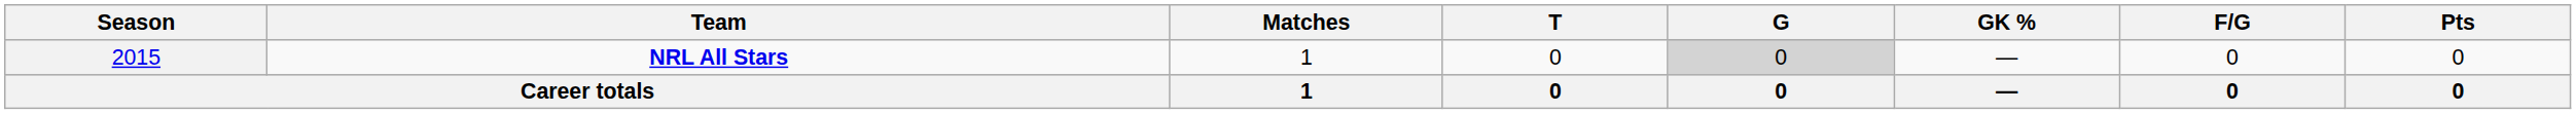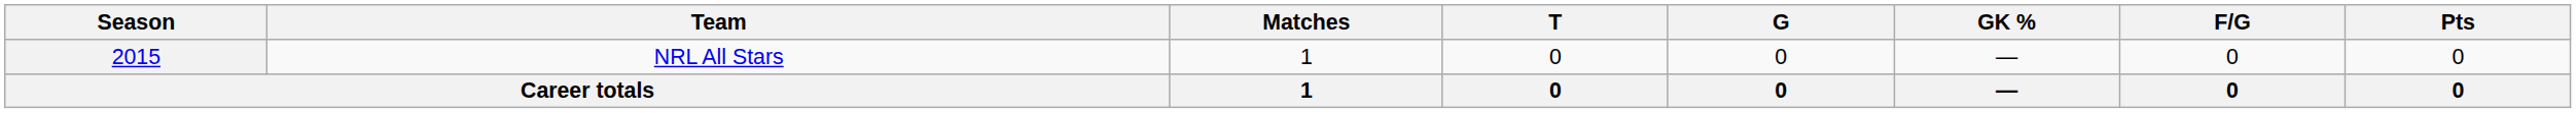row 2 | Team: bold -> normal
row 2 | G: lightgrey background -> no background
